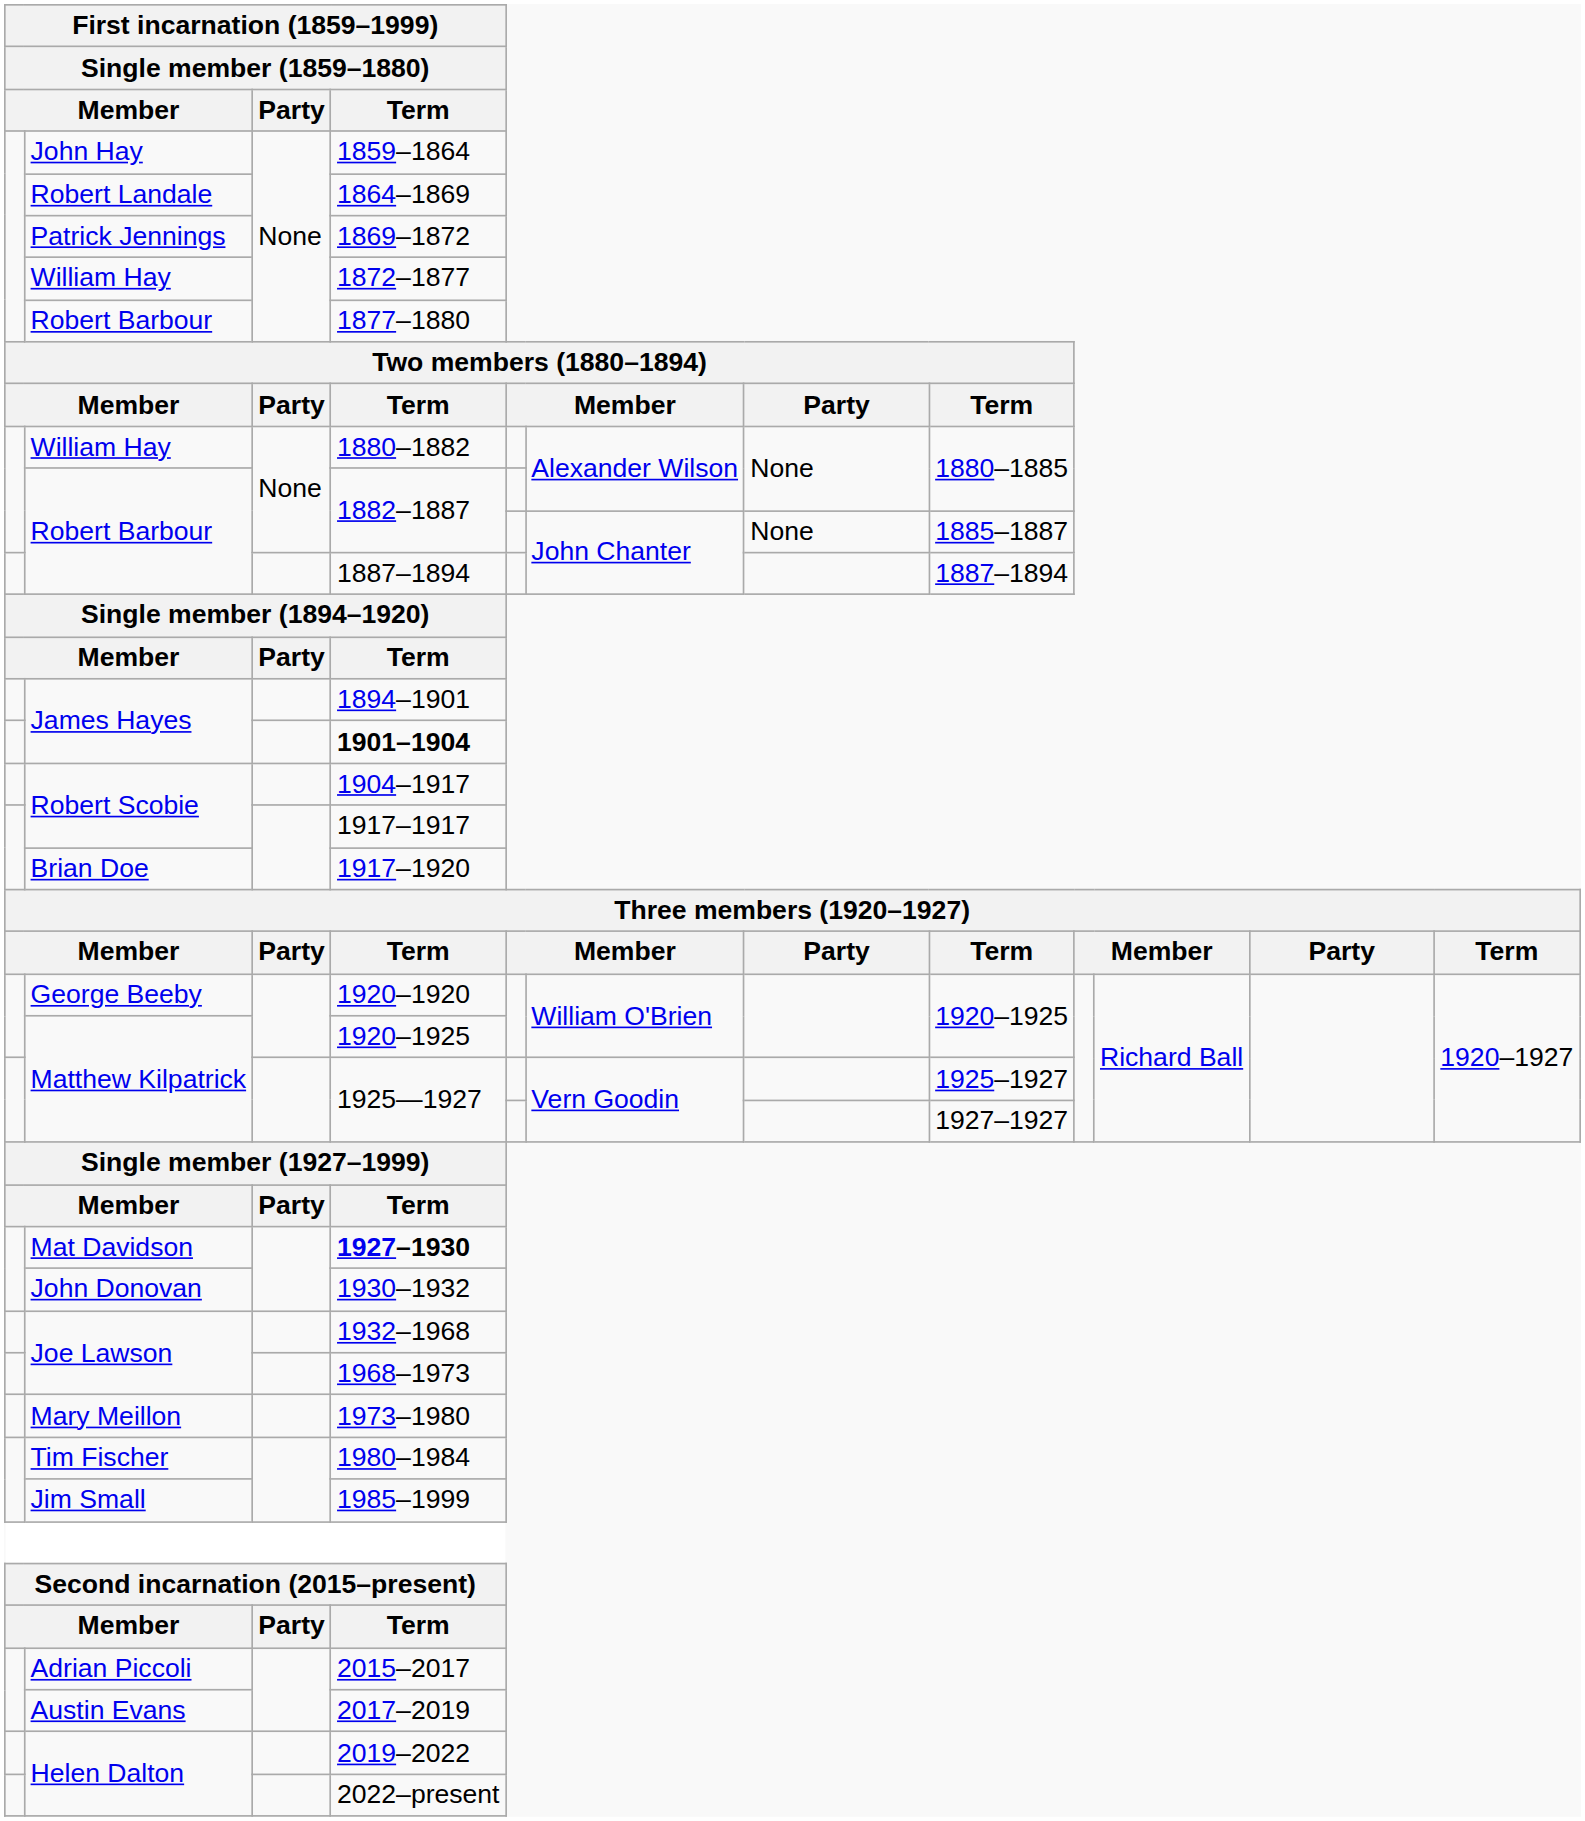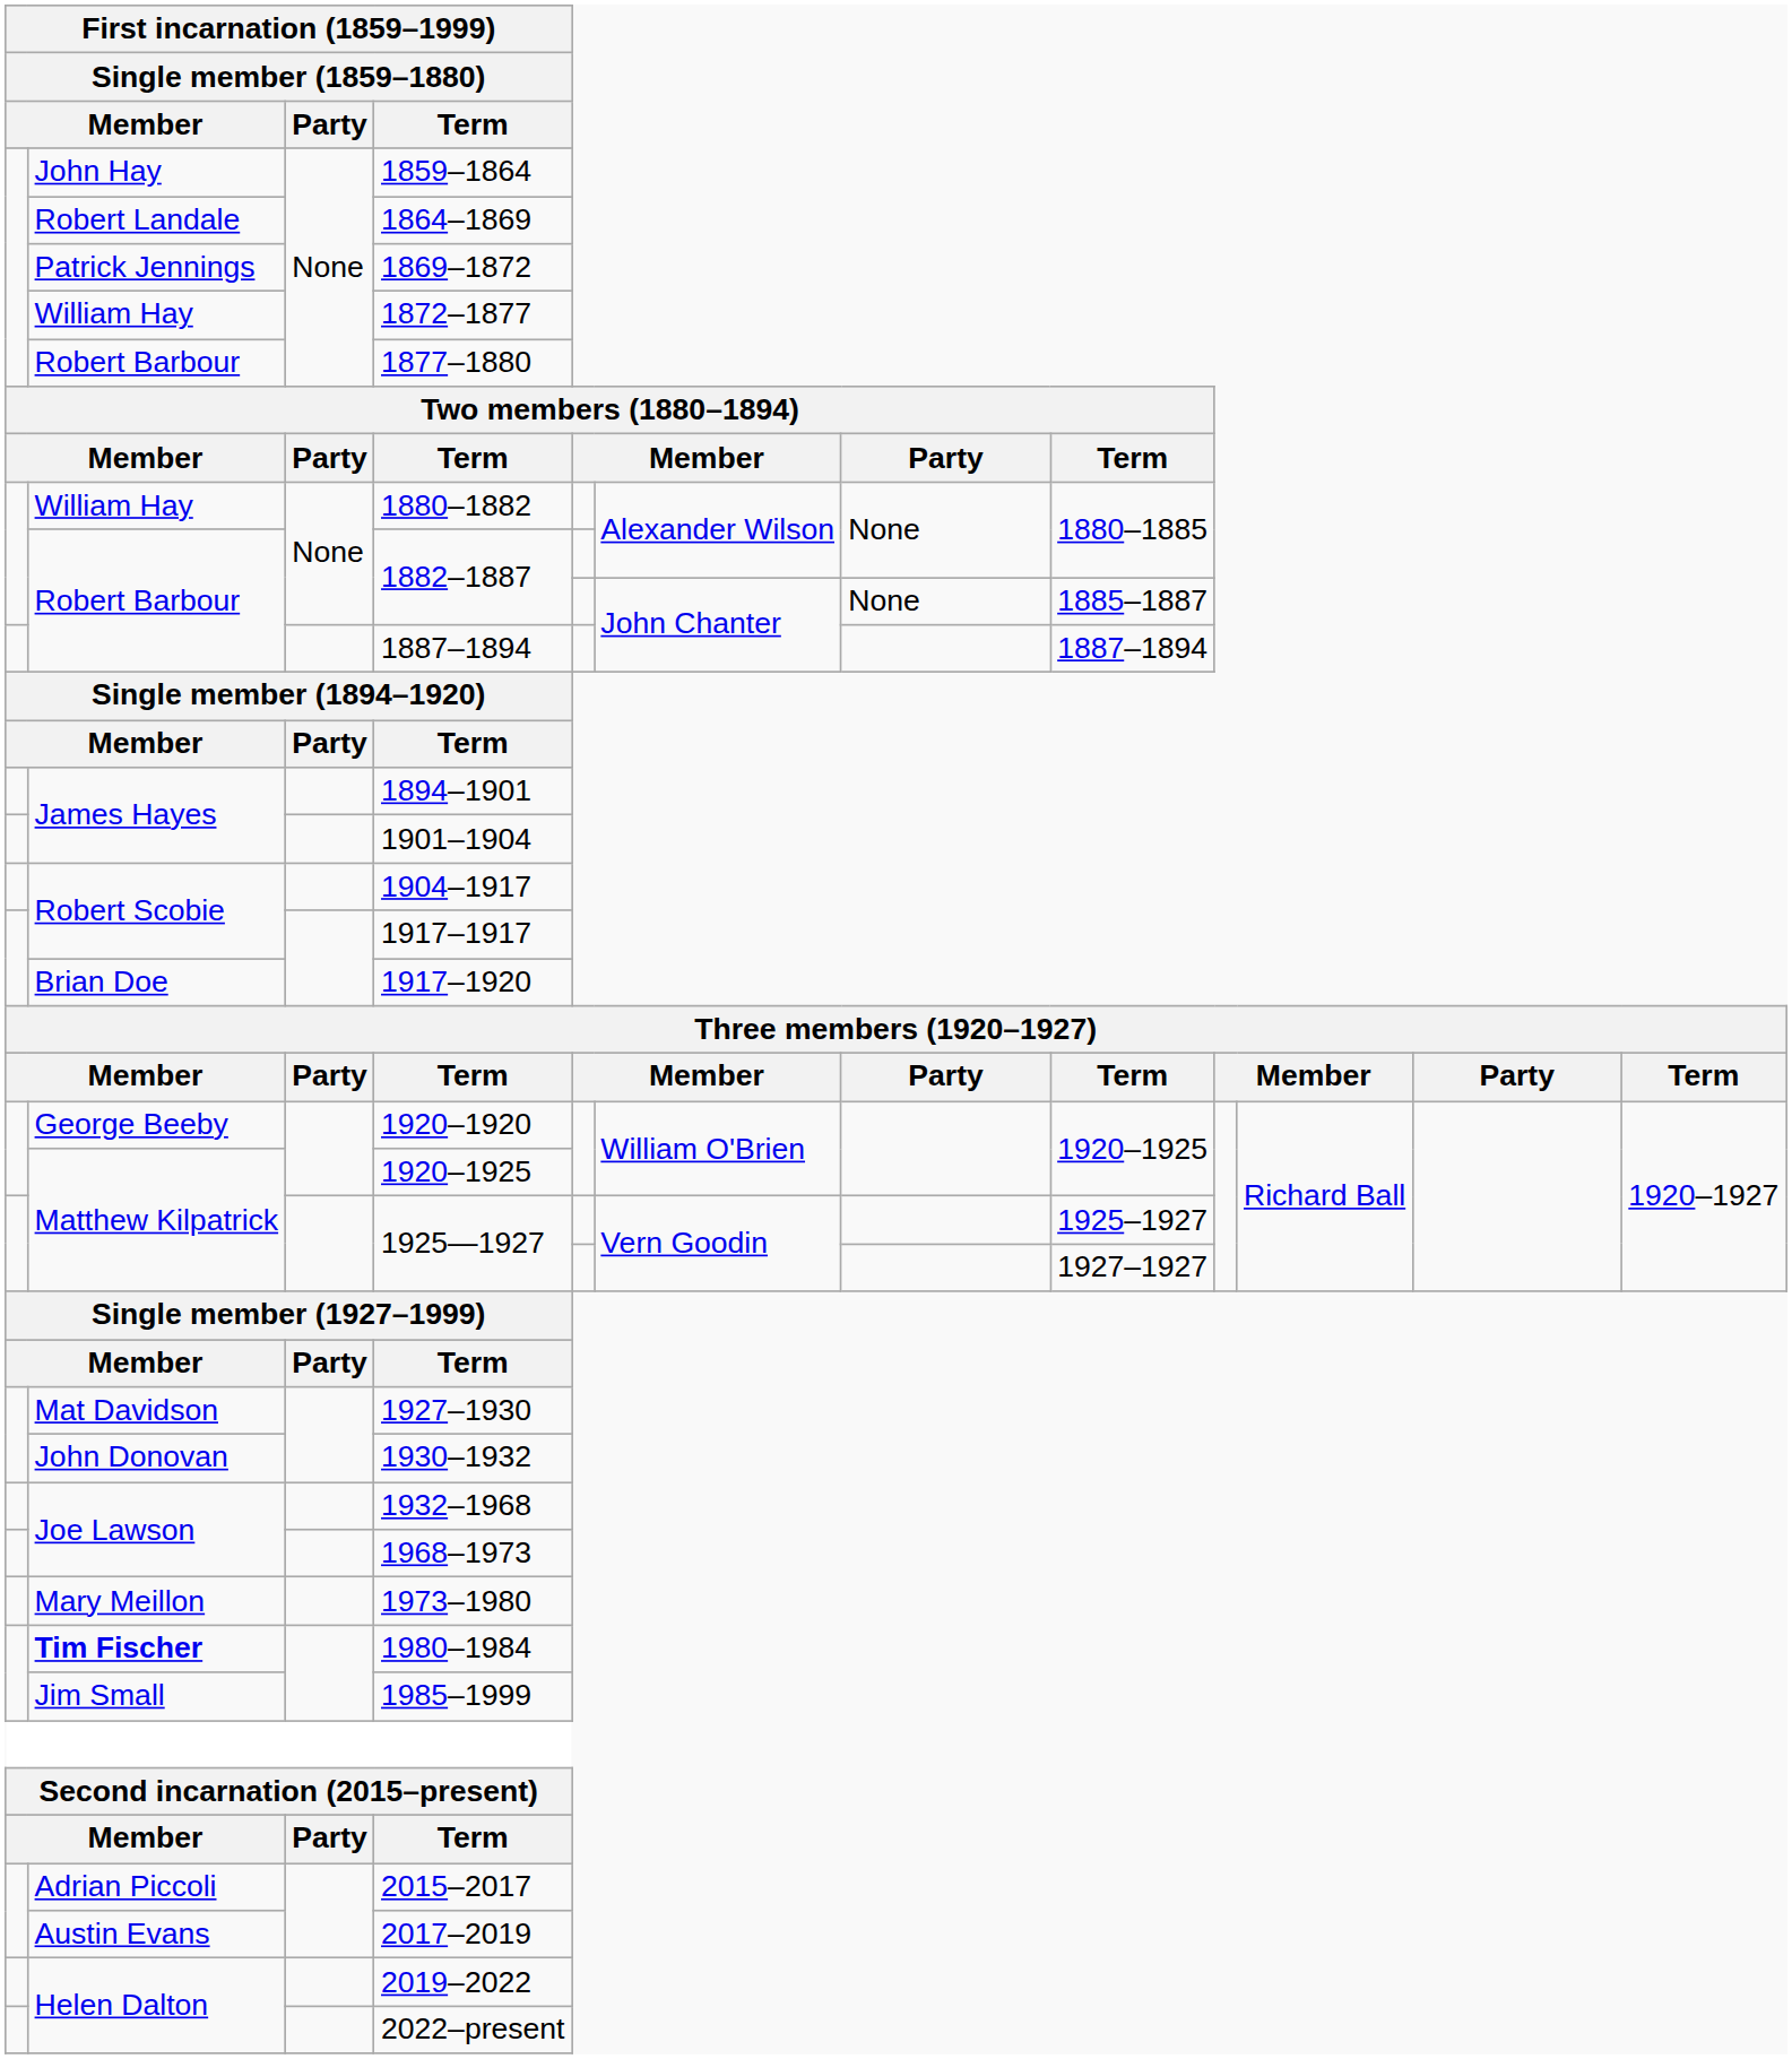1901–1904 | column 4: bold -> normal
1927–1930 | column 4: bold -> normal
1980–1984 | column 2: normal -> bold
